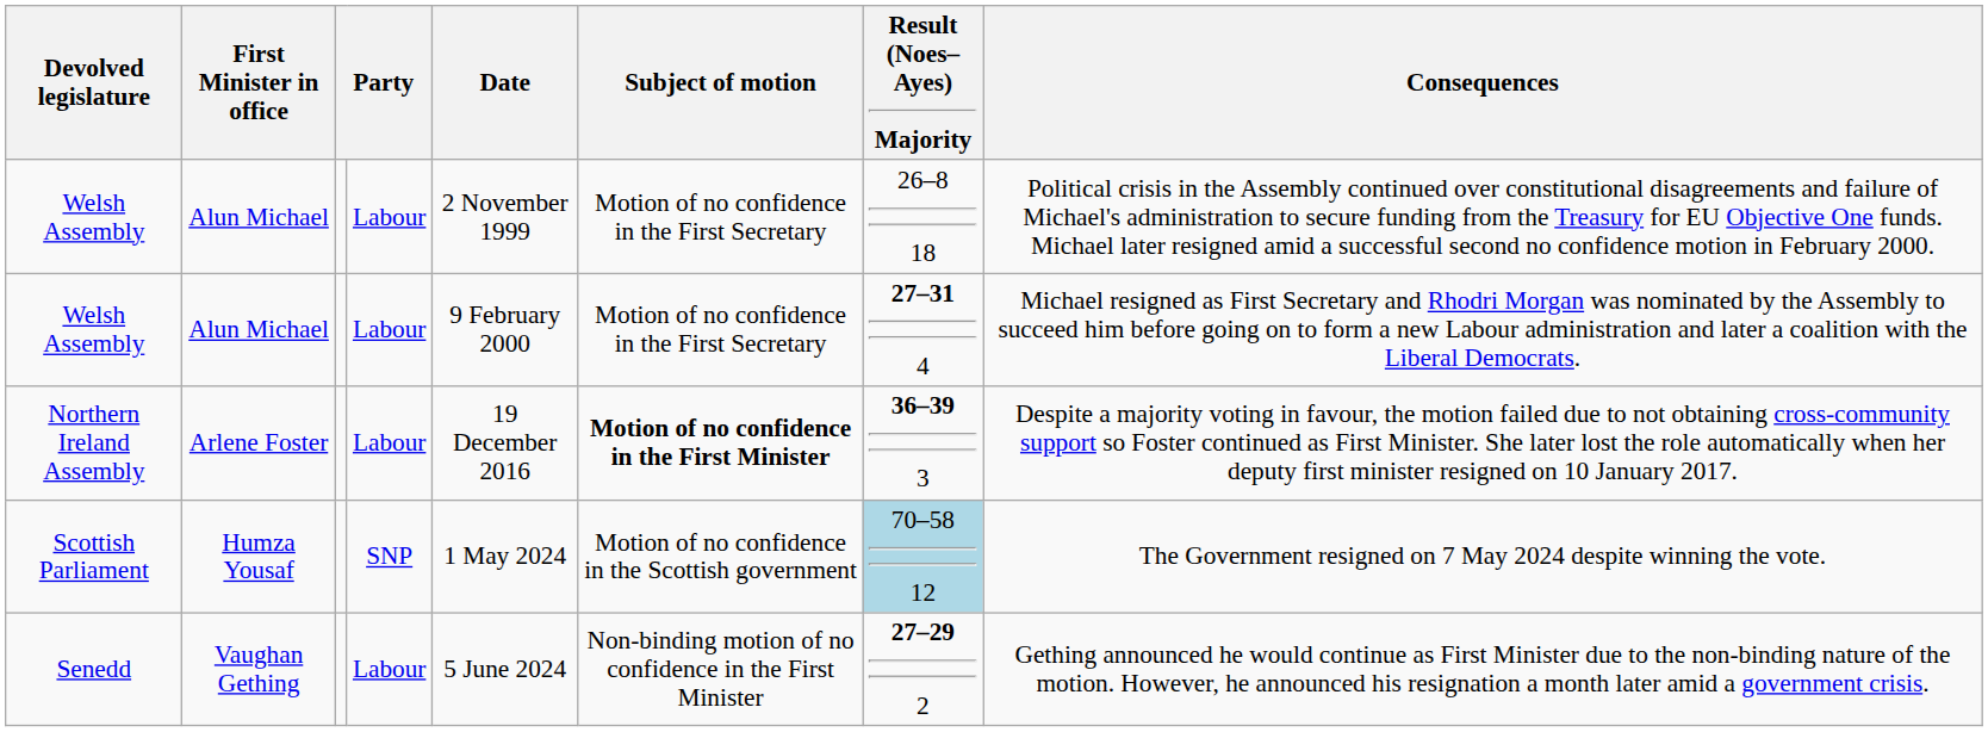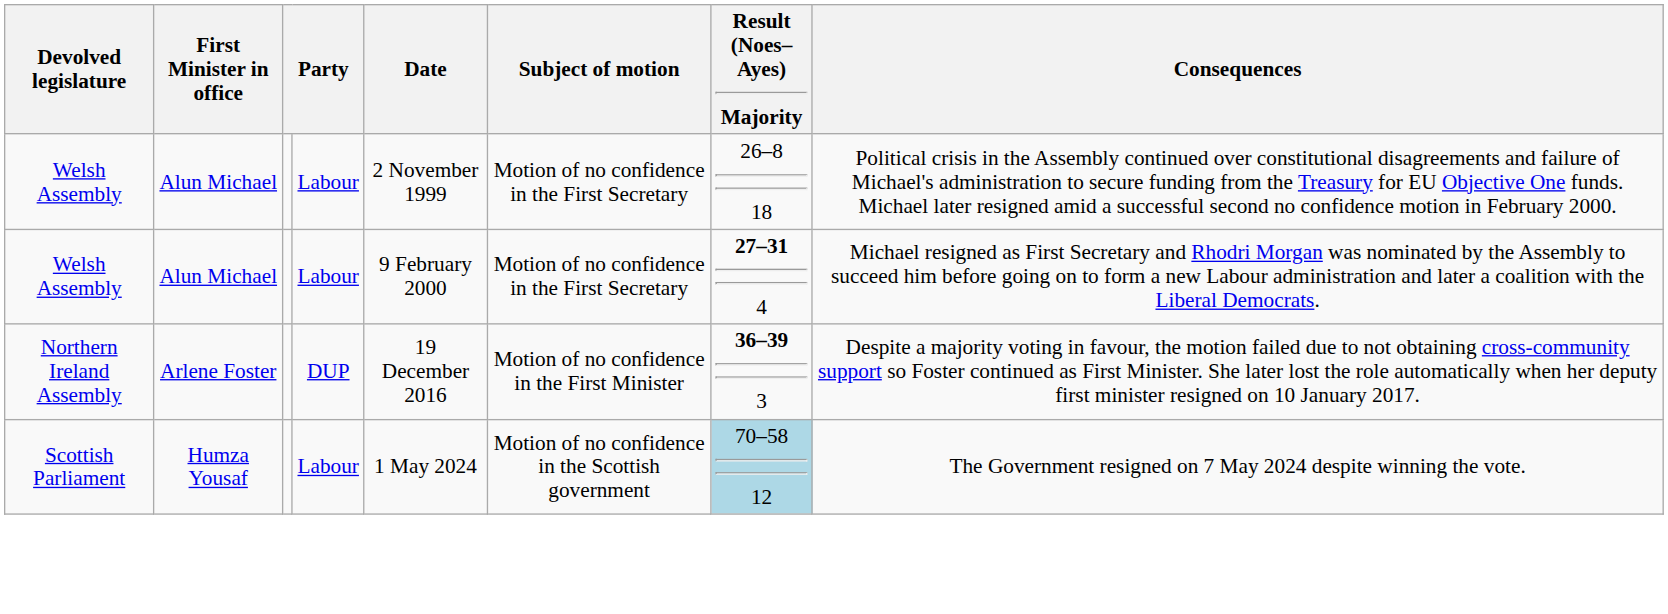Northern Ireland Assembly | column 4: Labour -> DUP
Northern Ireland Assembly | Subject of motion: bold -> normal
Scottish Parliament | column 4: SNP -> Labour
- row: Senedd | Vaughan Gething | Labour | 5 June 2024 | Non-binding motion of no confidence in the First Minister | 27–29 2 | Gething announced he would continue as First Minister due to the non-binding nature of the motion. However, he announced his resignation a month later amid a government crisis.
